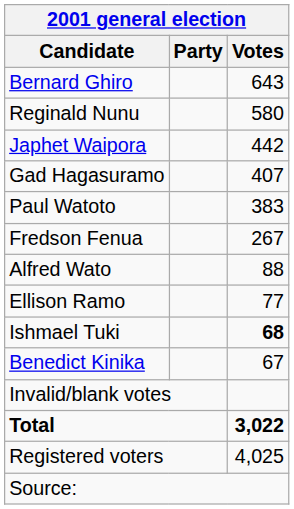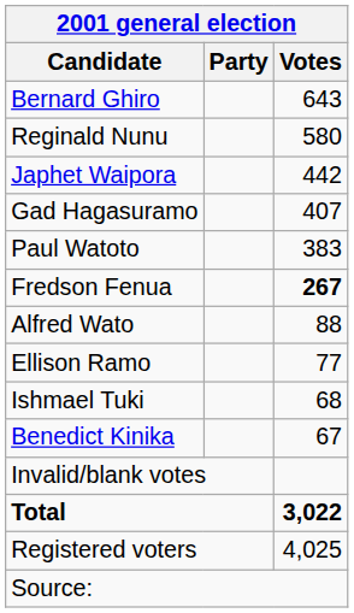Fredson Fenua | Votes: normal -> bold
Ishmael Tuki | Votes: bold -> normal
